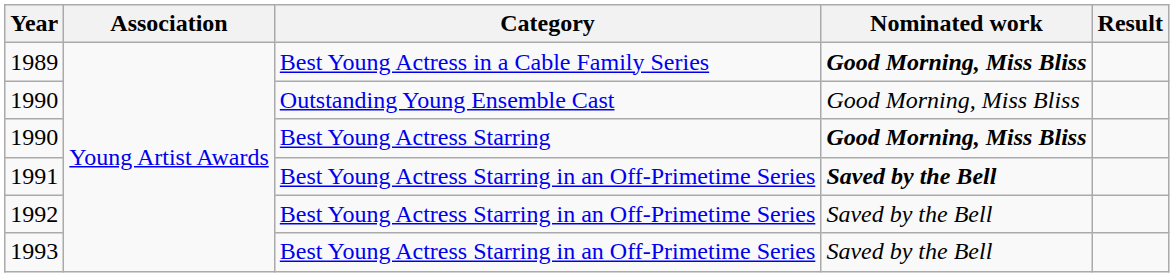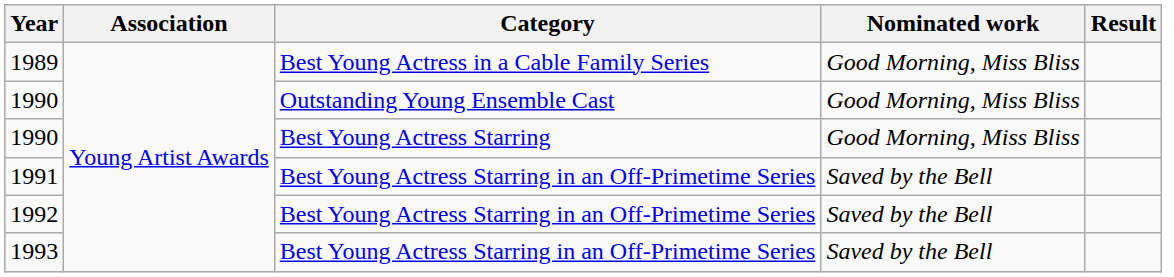1989 | Nominated work: bold -> normal
1990 / Best Young Actress Starring | Nominated work: bold -> normal
1991 | Nominated work: bold -> normal
